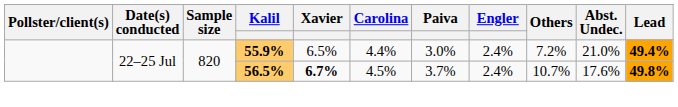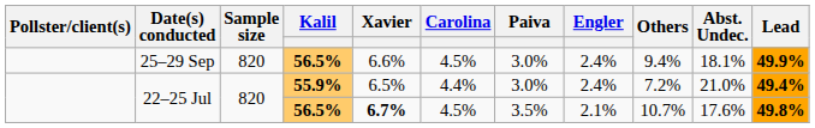+ row: 25–29 Sep | 820 | 56.5% | 6.6% | 4.5% | 3.0% | 2.4% | 9.4% | 18.1% | 49.9%
22–25 Jul / 56.5% | Paiva: 3.7% -> 3.5%
22–25 Jul / 56.5% | Engler: 2.4% -> 2.1%
